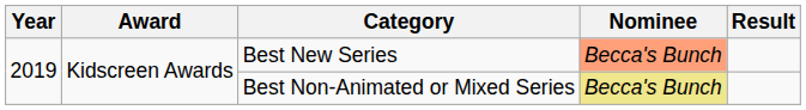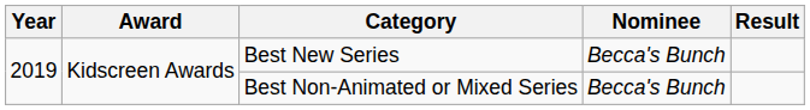Best New Series | Nominee: lightsalmon background -> no background
Best Non-Animated or Mixed Series | Nominee: khaki background -> no background
